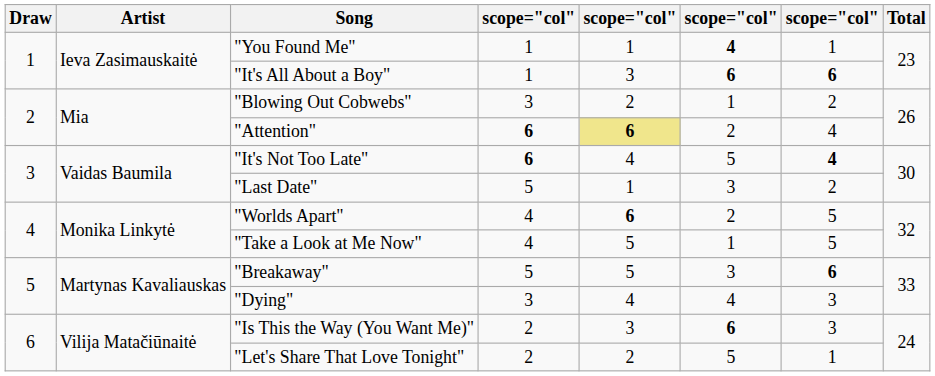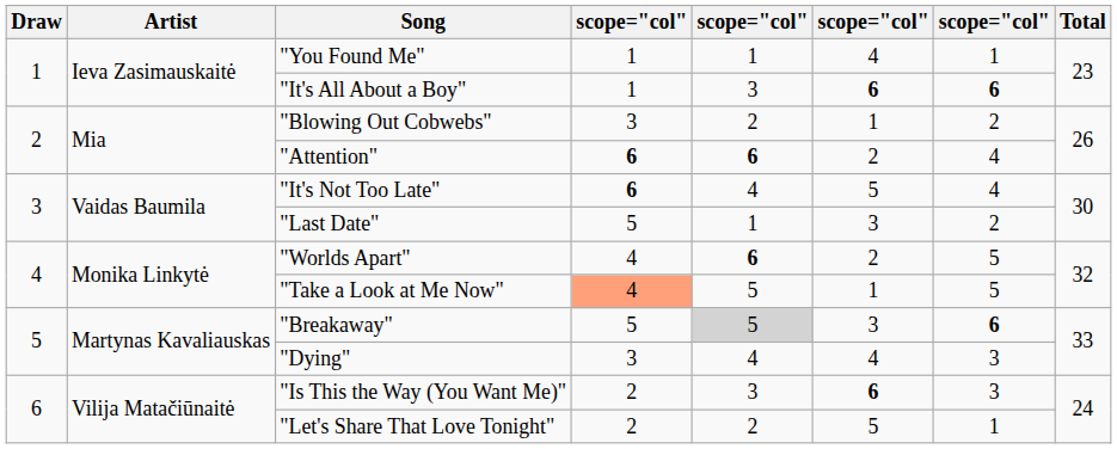"You Found Me" | column 6: bold -> normal
"Attention" | column 5: khaki background -> no background
"It's Not Too Late" | column 7: bold -> normal
"Take a Look at Me Now" | column 4: no background -> lightsalmon background
"Breakaway" | column 5: no background -> lightgrey background
